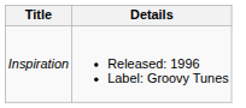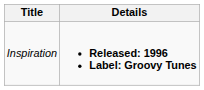Inspiration | Details: normal -> bold
